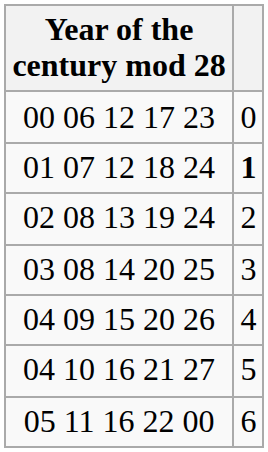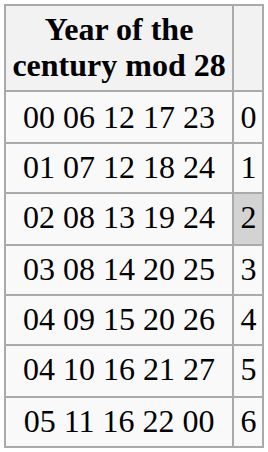01 07 12 18 24 | column 2: bold -> normal
02 08 13 19 24 | column 2: no background -> lightgrey background
